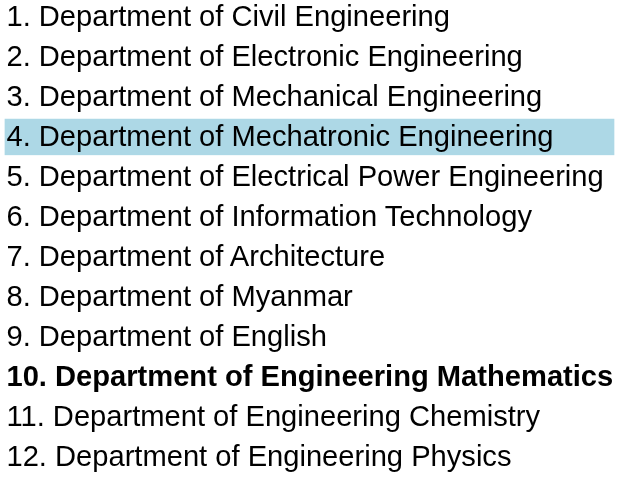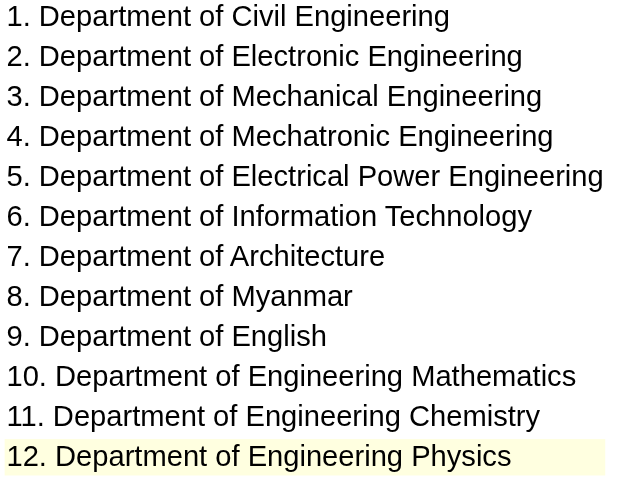row 4 | column 1: lightblue background -> no background
row 10 | column 1: bold -> normal
row 12 | column 1: no background -> lightyellow background
